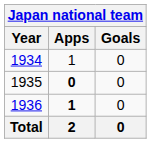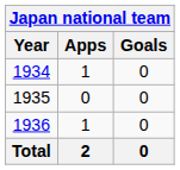1935 | Apps: bold -> normal
1936 | Apps: bold -> normal
